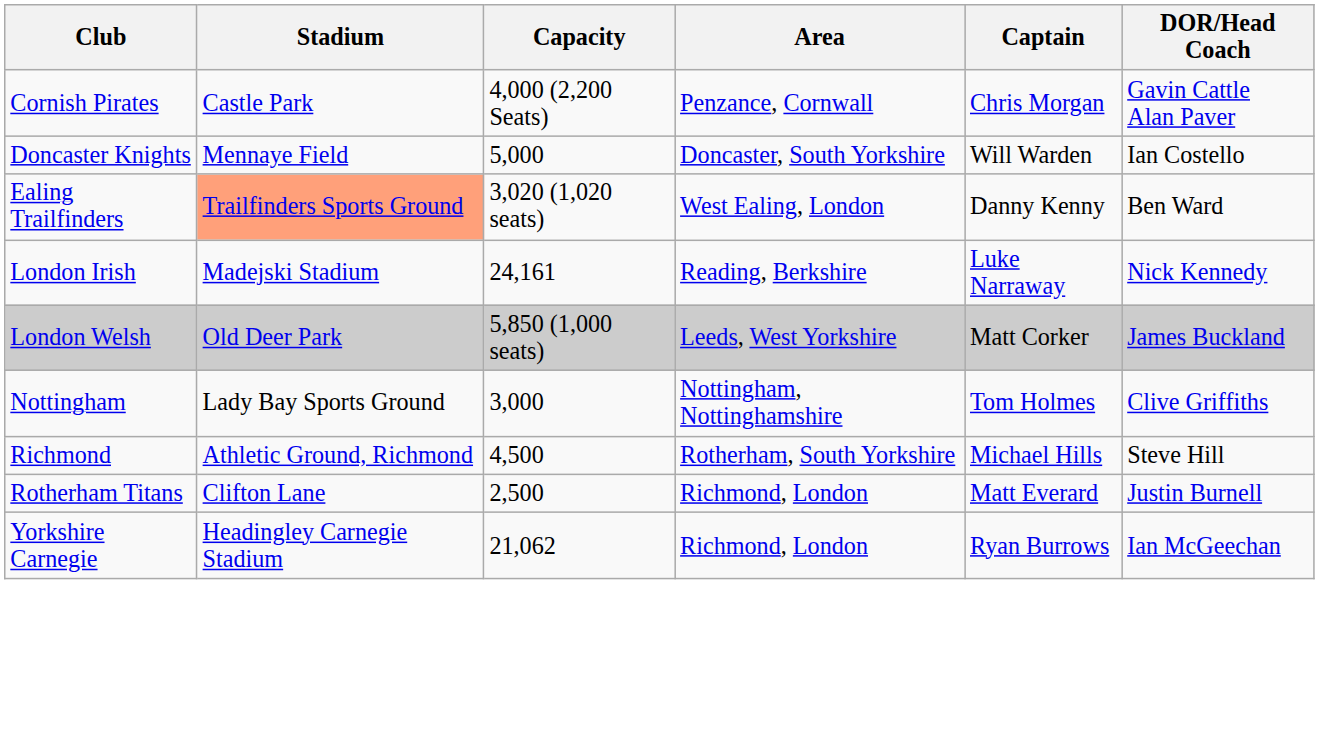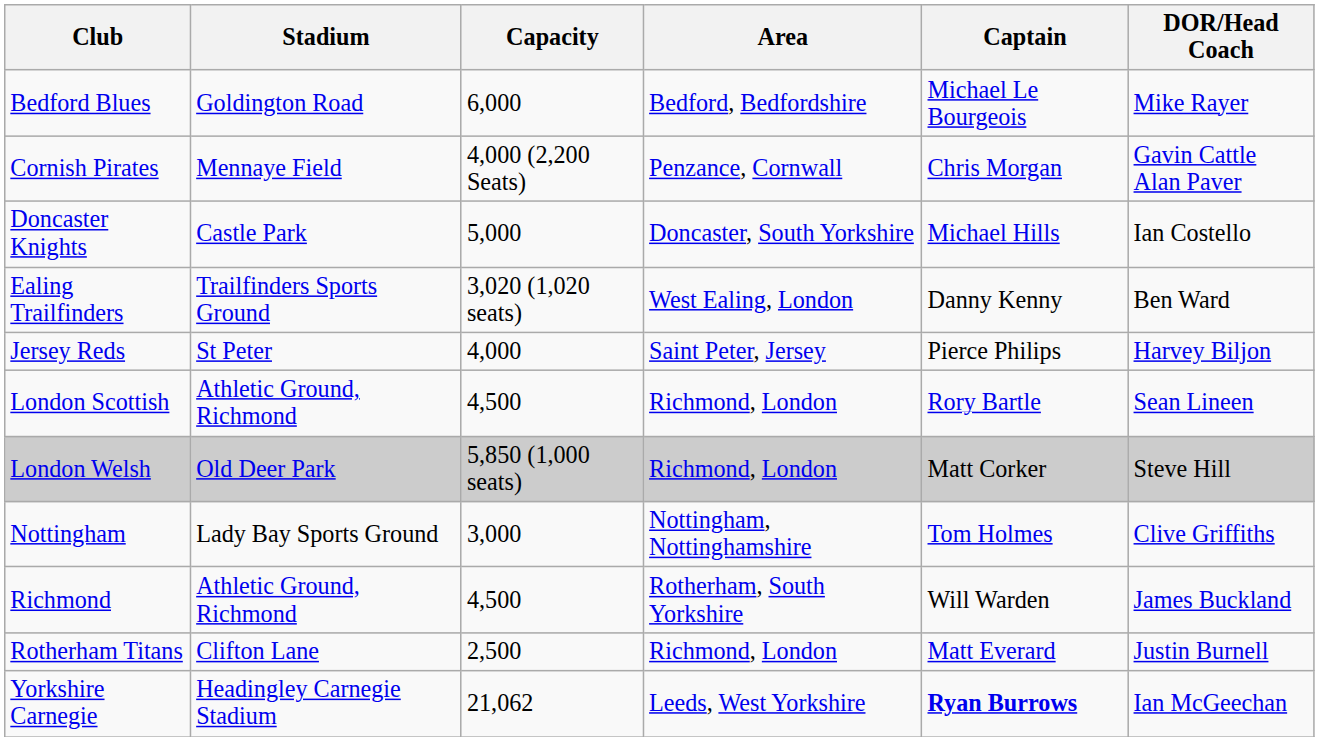+ row: Bedford Blues | Goldington Road | 6,000 | Bedford, Bedfordshire | Michael Le Bourgeois | Mike Rayer
Cornish Pirates | Stadium: Castle Park -> Mennaye Field
Doncaster Knights | Stadium: Mennaye Field -> Castle Park
Doncaster Knights | Captain: Will Warden -> Michael Hills
Ealing Trailfinders | Stadium: lightsalmon background -> no background
+ row: Jersey Reds | St Peter | 4,000 | Saint Peter, Jersey | Pierce Philips | Harvey Biljon
- row: London Irish | Madejski Stadium | 24,161 | Reading, Berkshire | Luke Narraway | Nick Kennedy
+ row: London Scottish | Athletic Ground, Richmond | 4,500 | Richmond, London | Rory Bartle | Sean Lineen
London Welsh | Area: Leeds, West Yorkshire -> Richmond, London
London Welsh | DOR/Head Coach: James Buckland -> Steve Hill
Richmond | Captain: Michael Hills -> Will Warden
Richmond | DOR/Head Coach: Steve Hill -> James Buckland
Yorkshire Carnegie | Area: Richmond, London -> Leeds, West Yorkshire
Yorkshire Carnegie | Captain: normal -> bold
